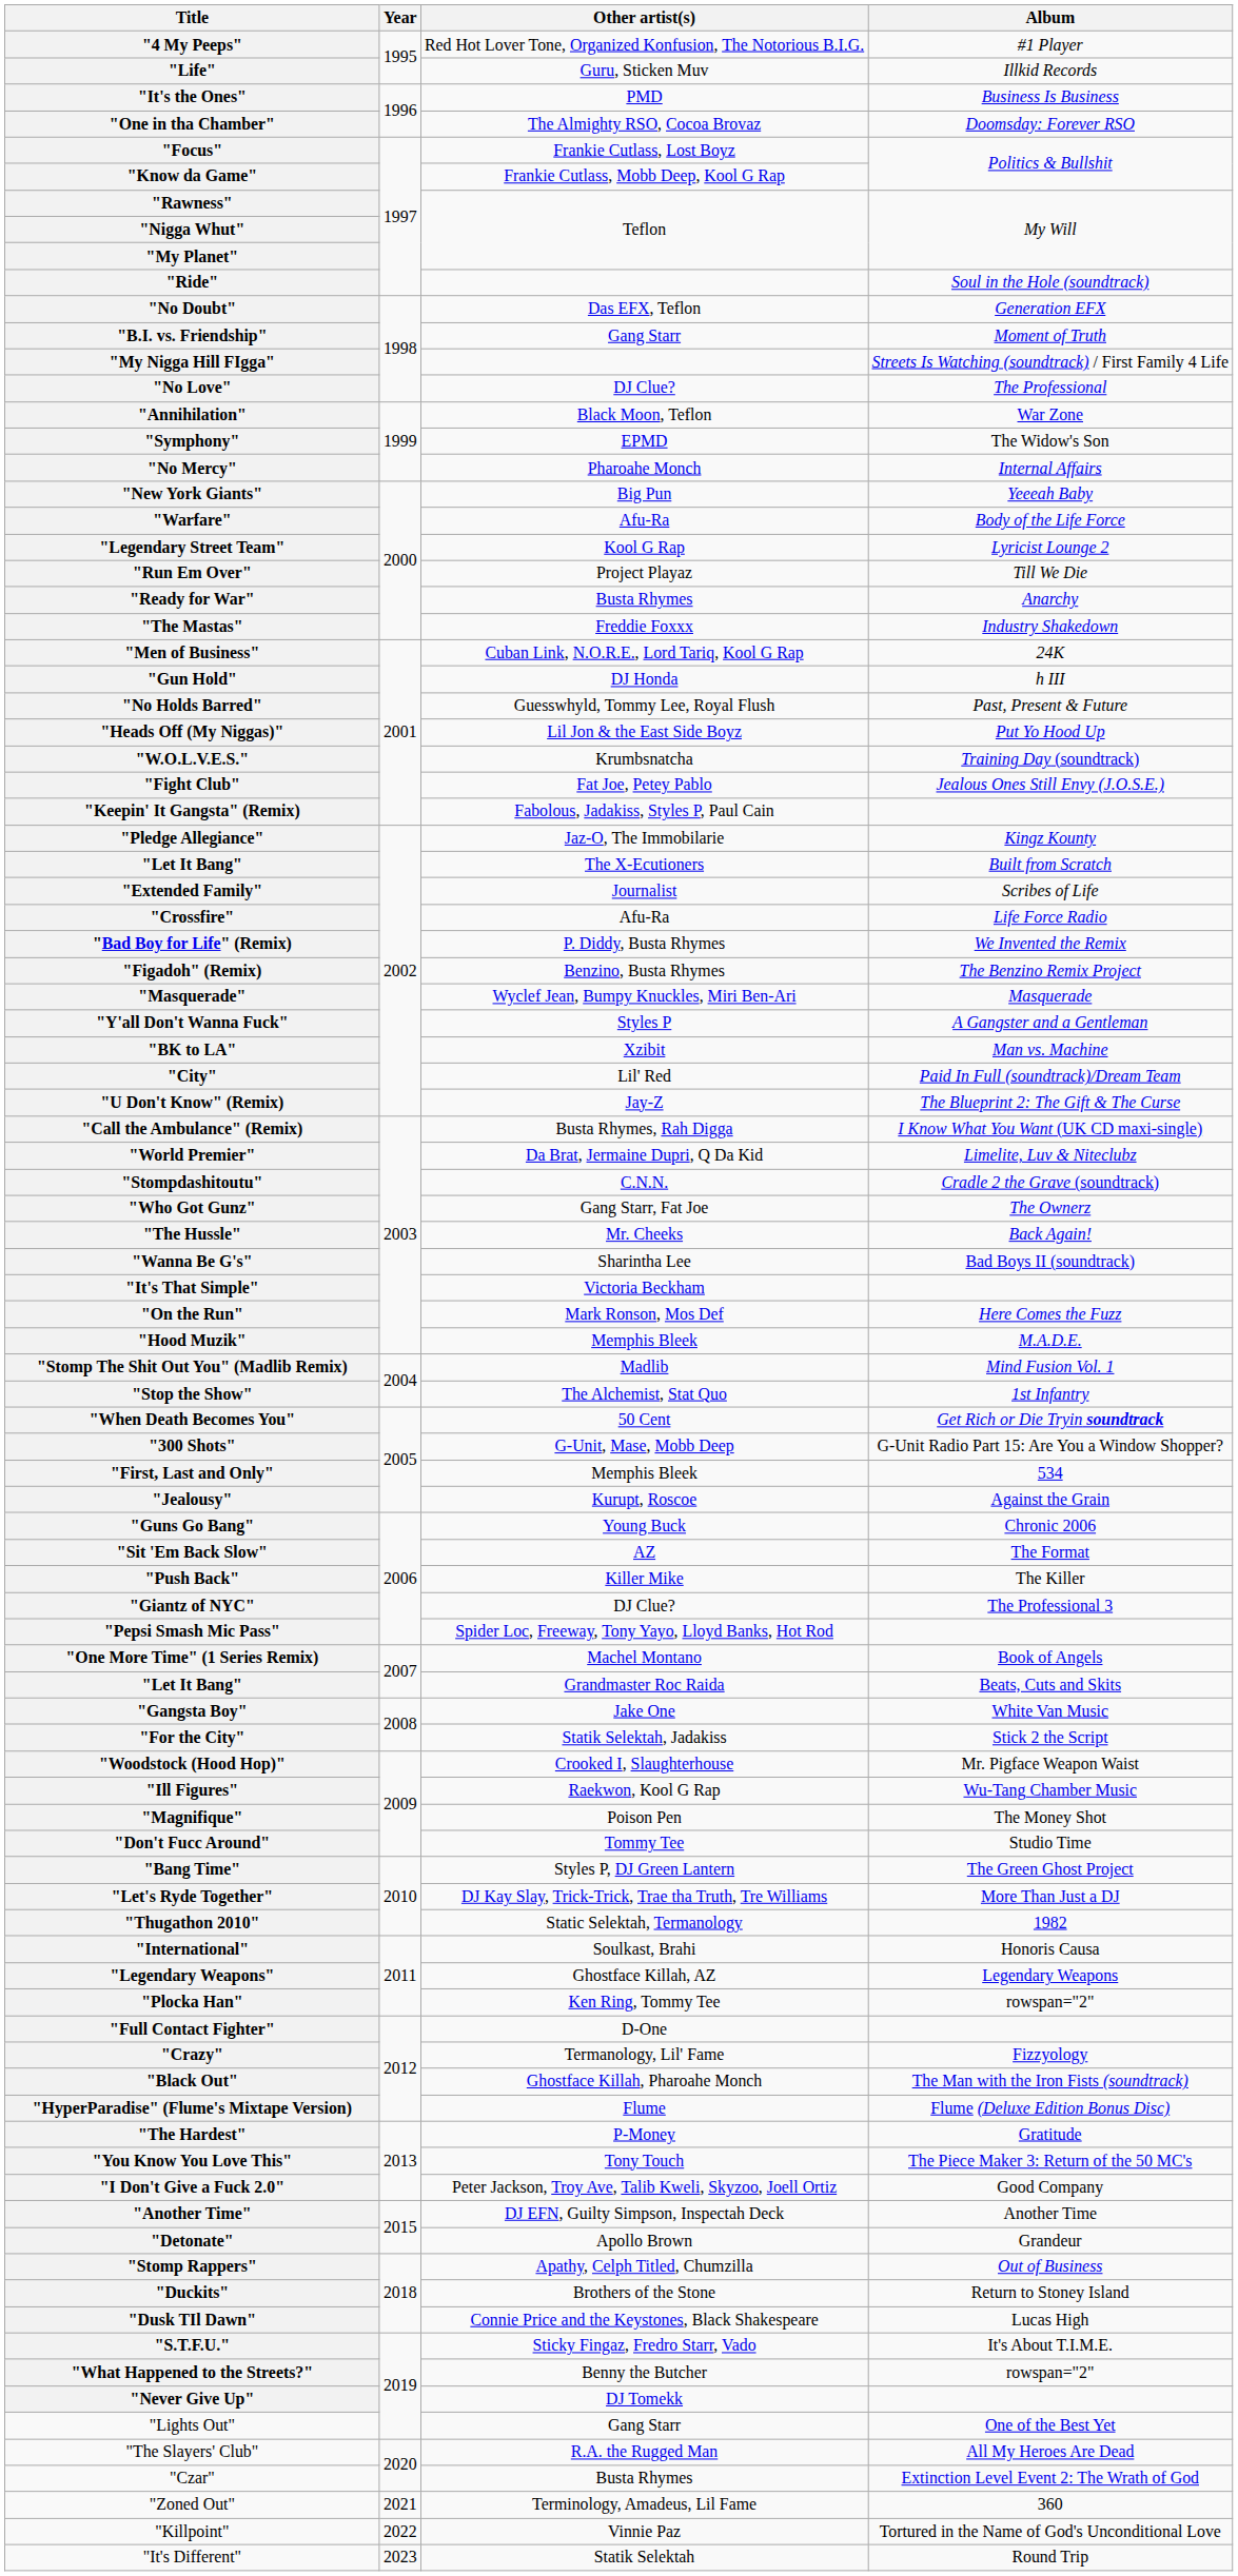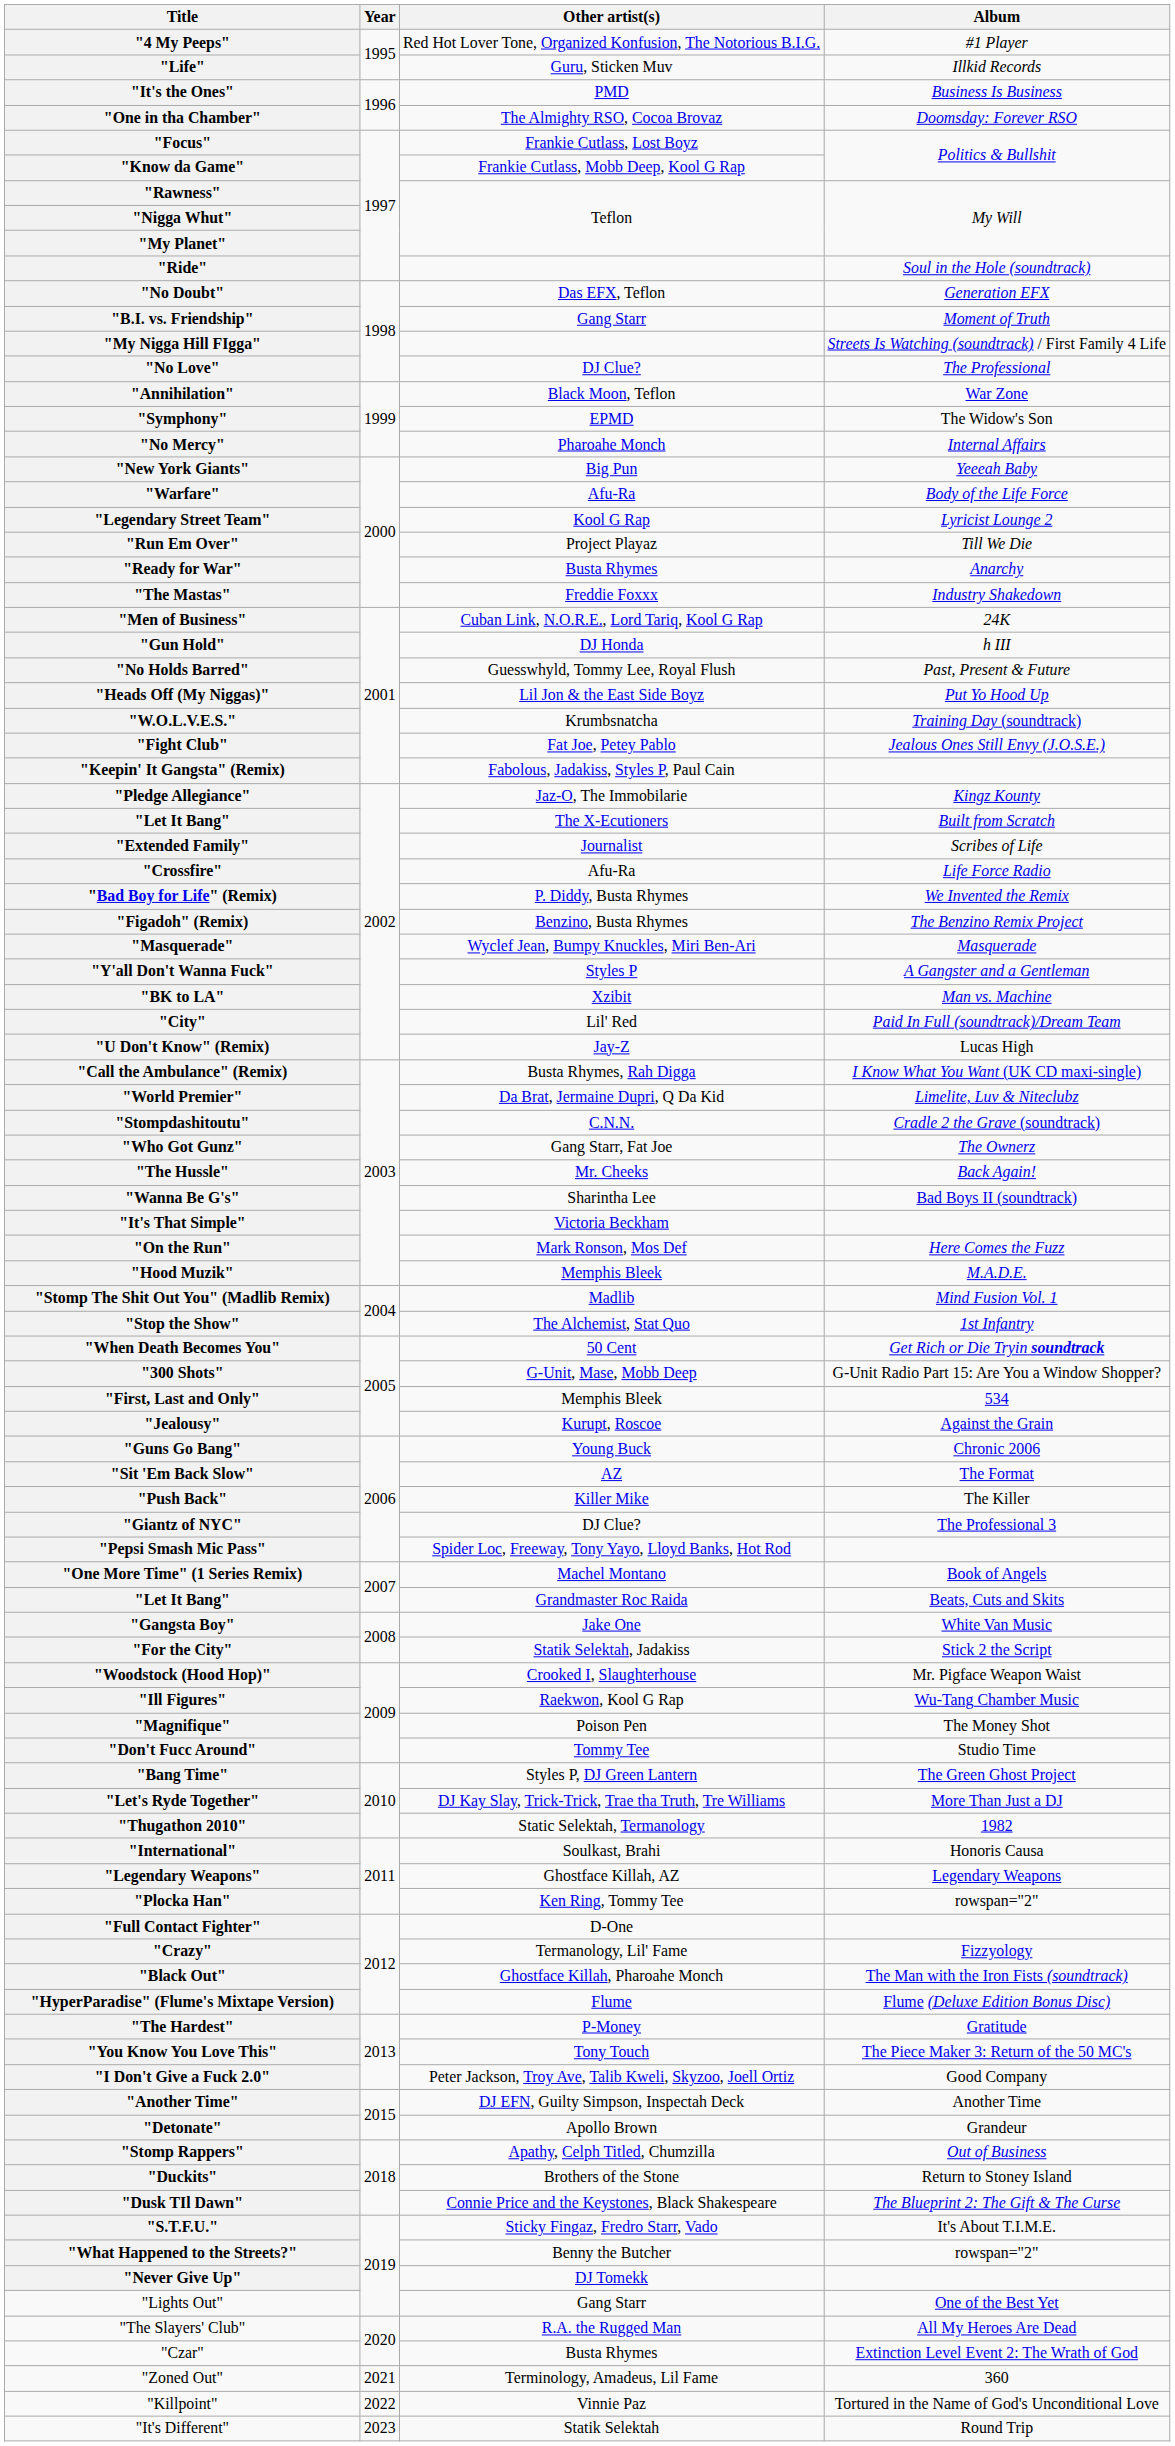"U Don't Know" (Remix) | Album: The Blueprint 2: The Gift & The Curse -> Lucas High
"Dusk TIl Dawn" | Album: Lucas High -> The Blueprint 2: The Gift & The Curse
